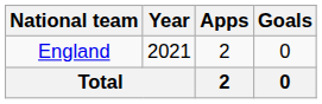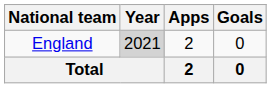England | Year: no background -> lightgrey background
